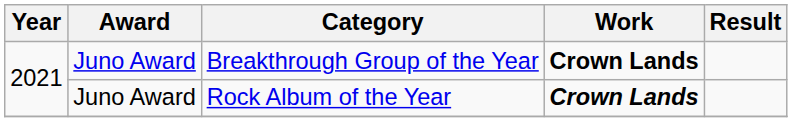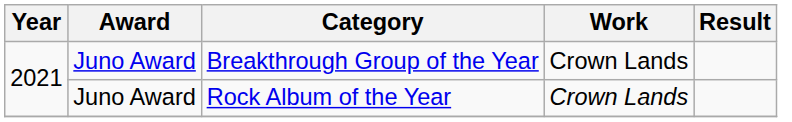Breakthrough Group of the Year | Work: bold -> normal
Rock Album of the Year | Work: bold -> normal
